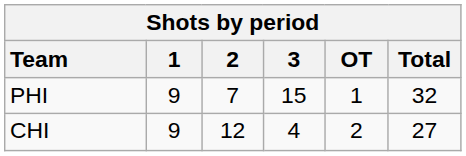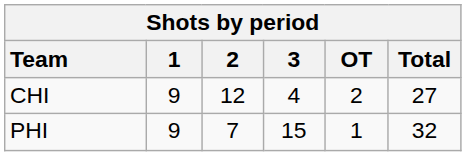rows swapped: CHI <-> PHI
